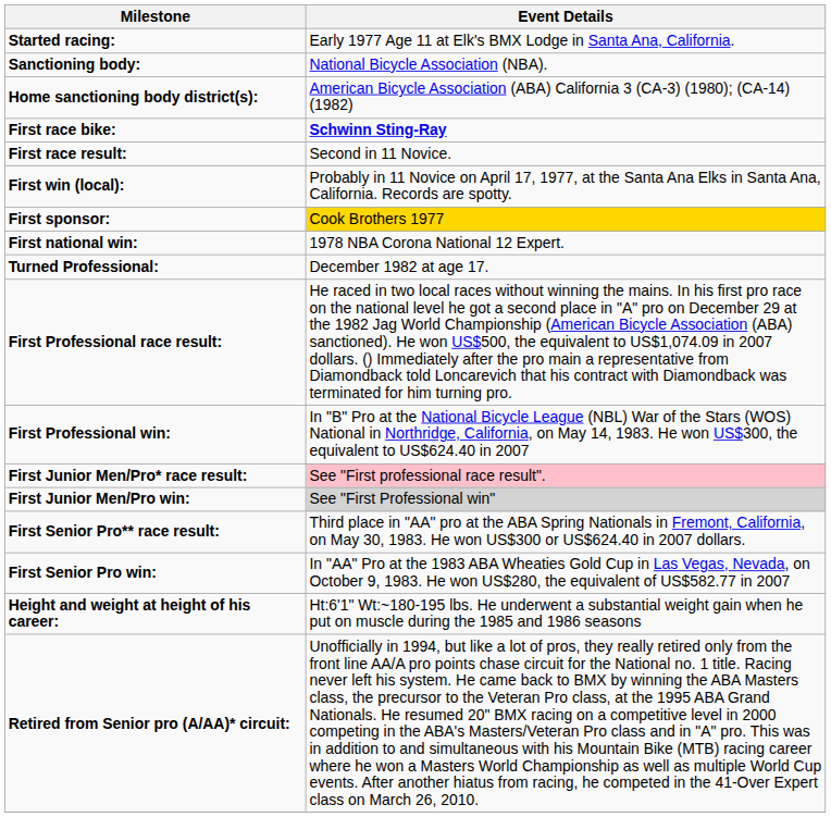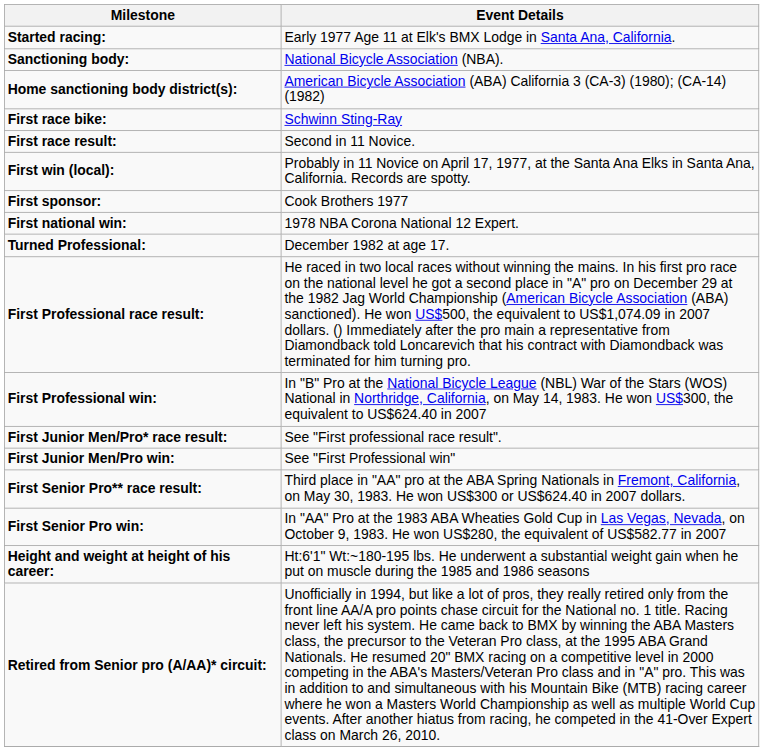First race bike: | Event Details: bold -> normal
First sponsor: | Event Details: gold background -> no background
First Junior Men/Pro* race result: | Event Details: pink background -> no background
First Junior Men/Pro win: | Event Details: lightgrey background -> no background
